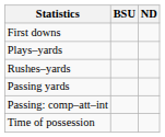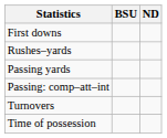- row: Plays–yards
+ row: Turnovers
